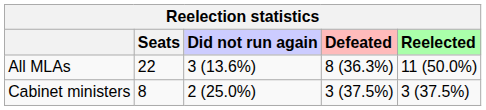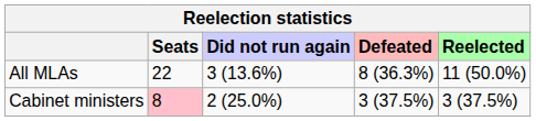Cabinet ministers | Seats: no background -> pink background
